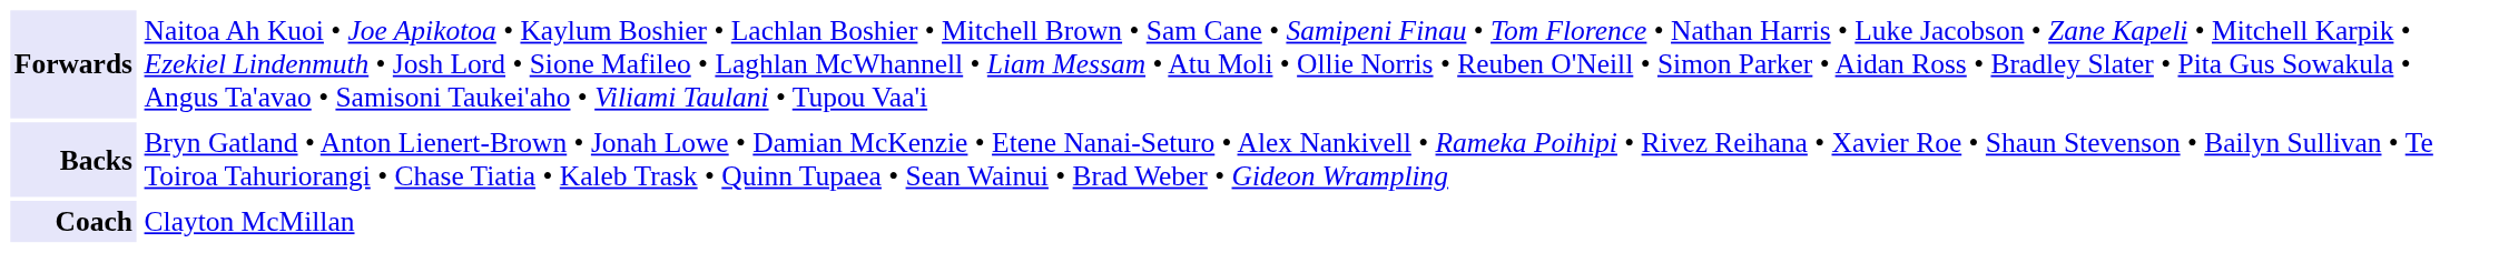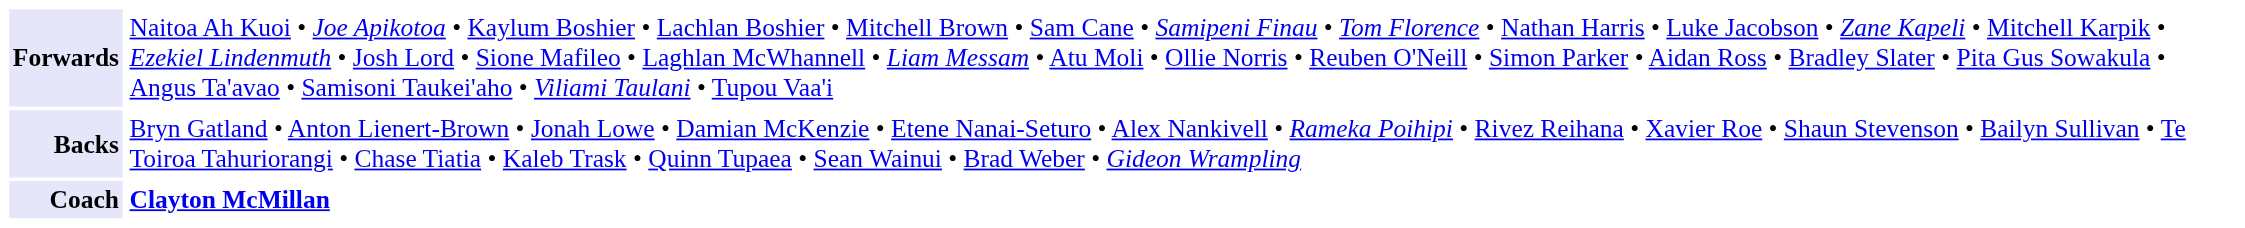Coach | column 2: normal -> bold
